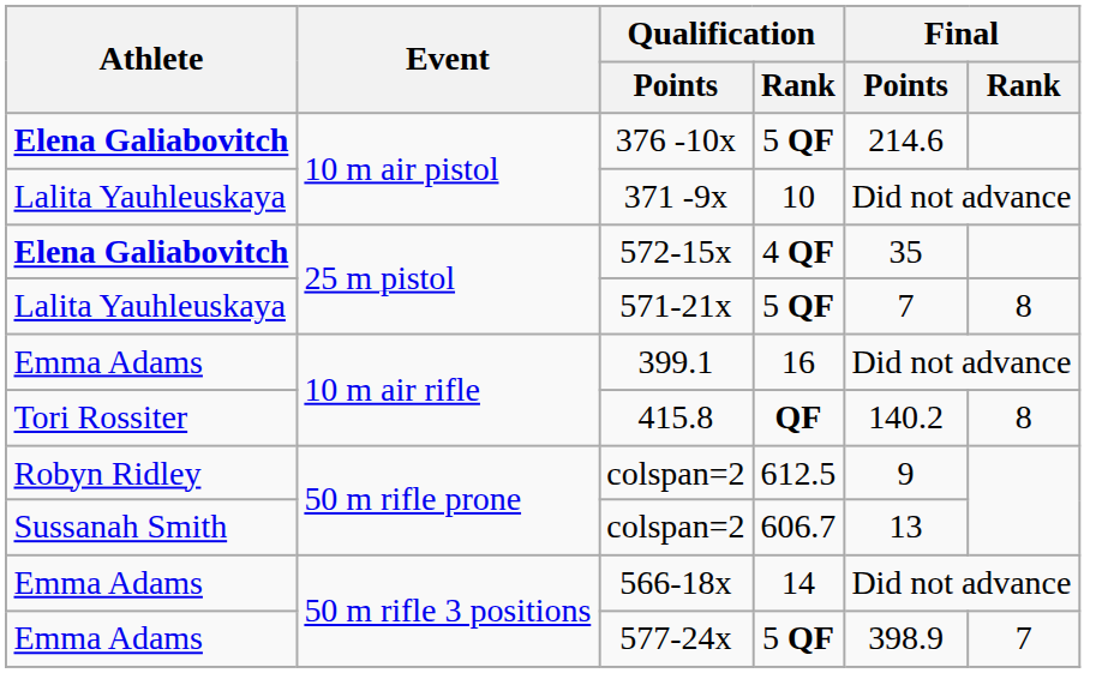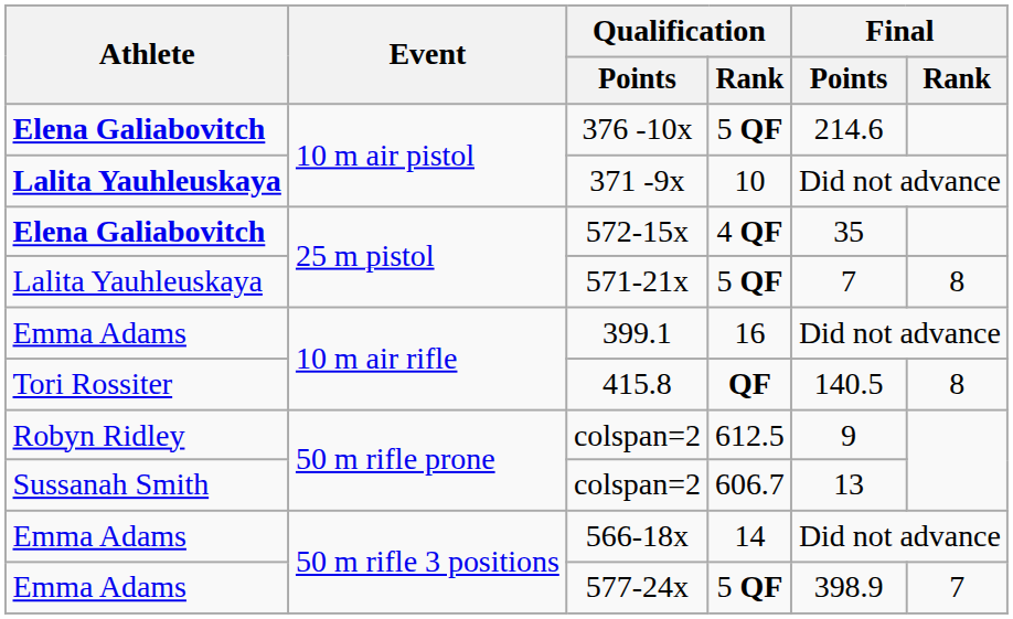371 -9x | Athlete: normal -> bold
415.8 | Final / Points: 140.2 -> 140.5
